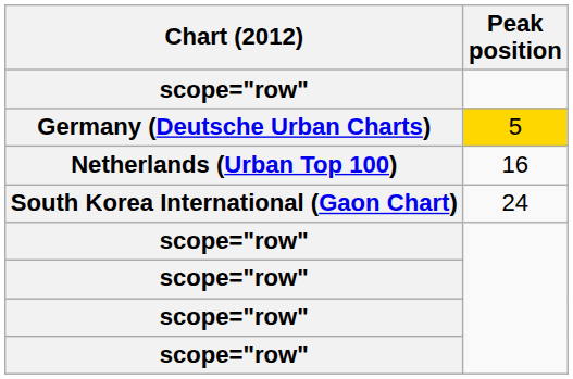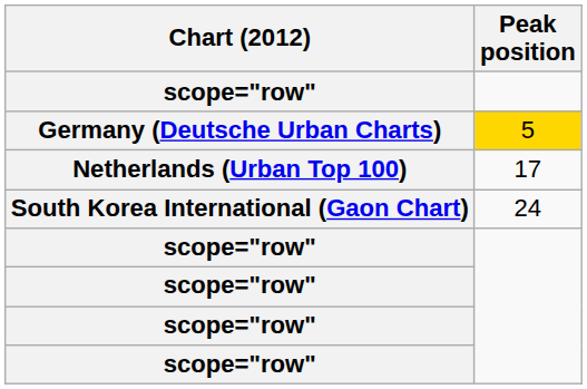Netherlands (Urban Top 100) | Peak position: 16 -> 17
